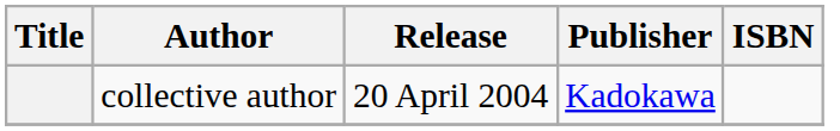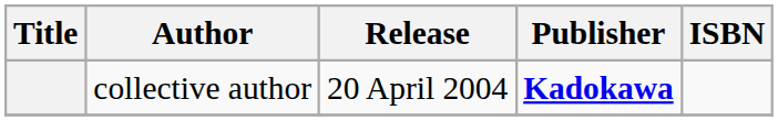collective author | Publisher: normal -> bold
